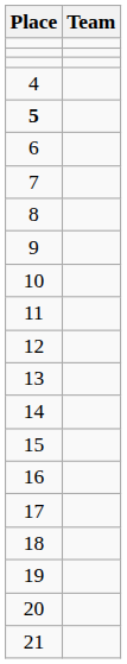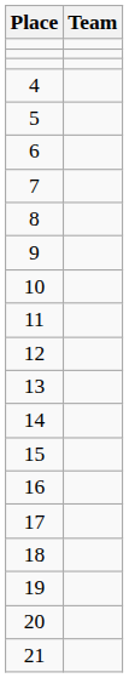row 6 | Place: bold -> normal
